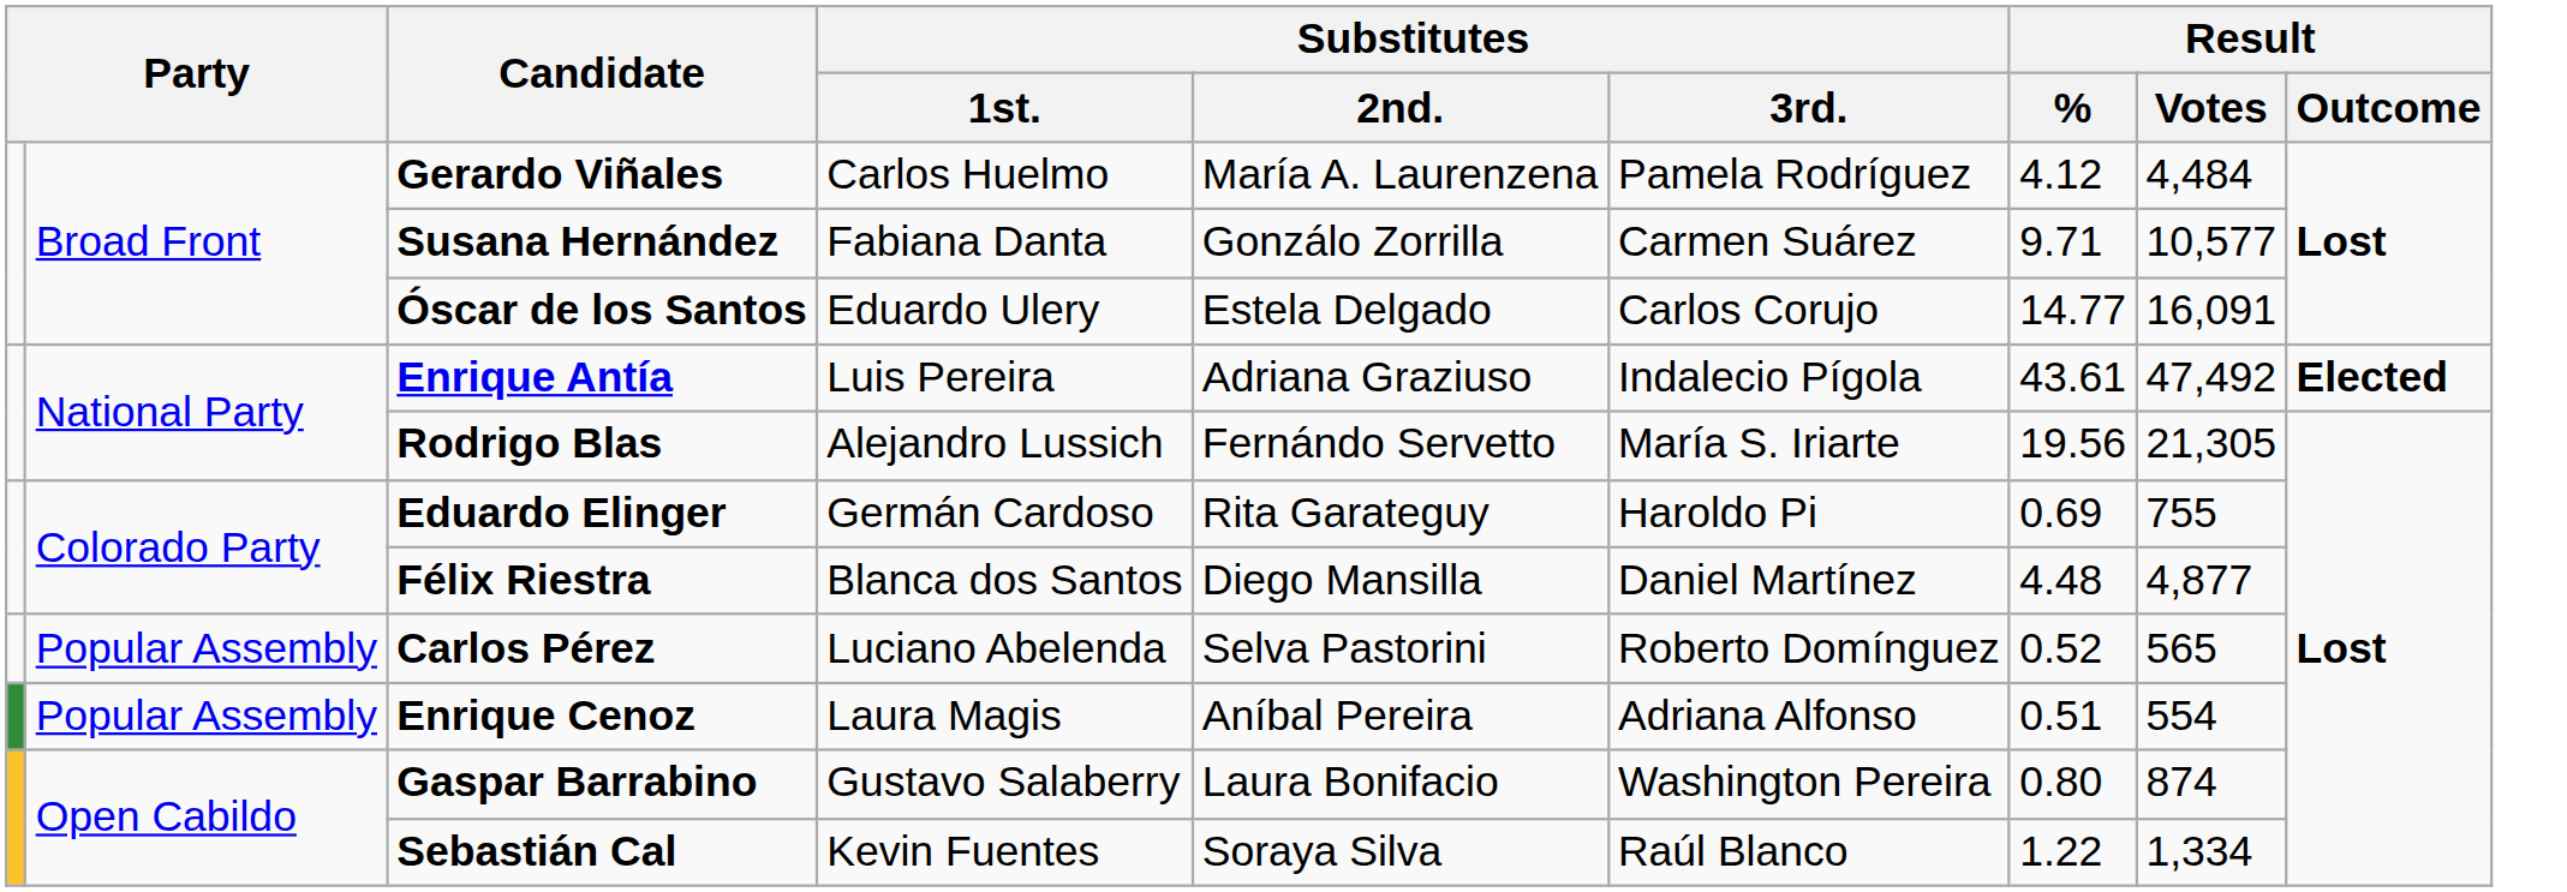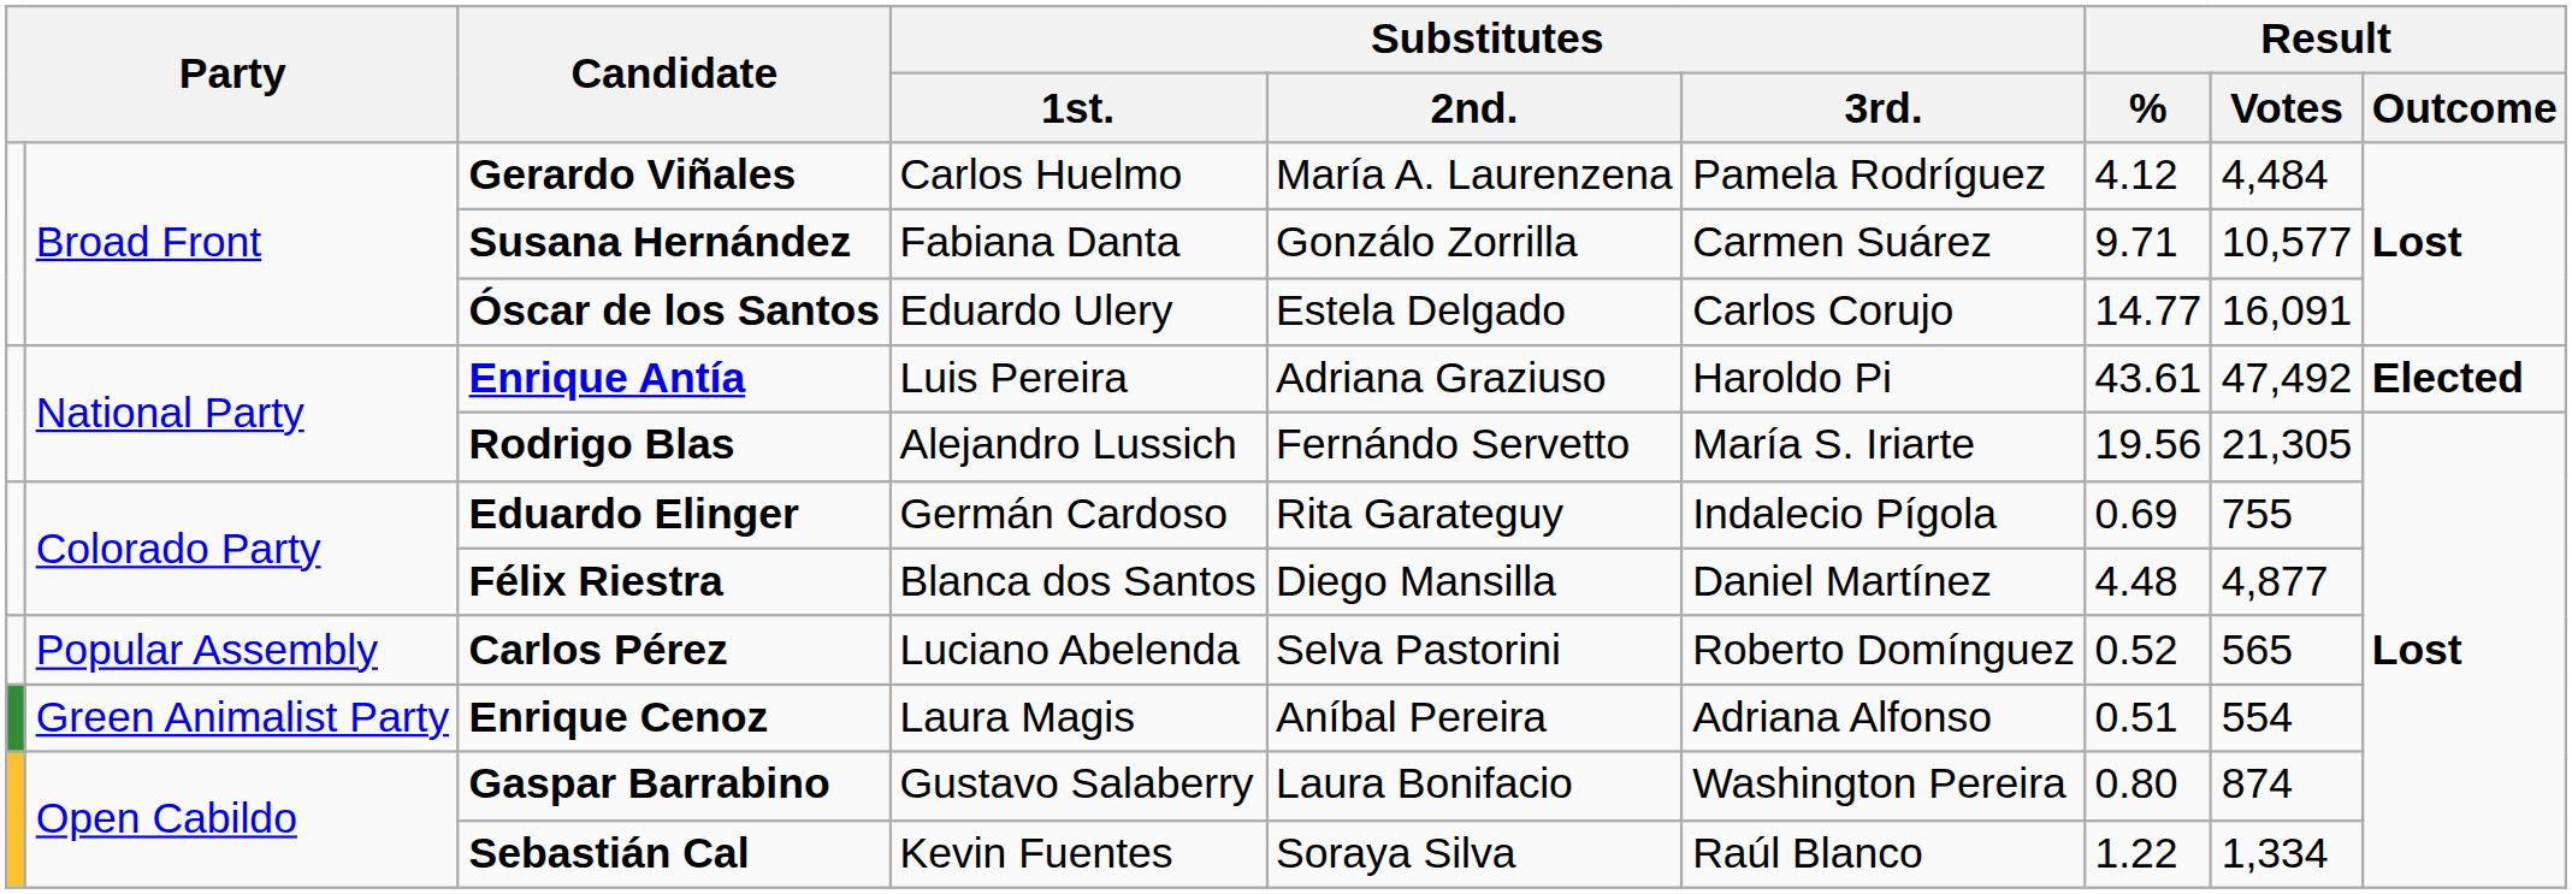Enrique Antía | Substitutes / 3rd.: Indalecio Pígola -> Haroldo Pi
Eduardo Elinger | Substitutes / 3rd.: Haroldo Pi -> Indalecio Pígola
Enrique Cenoz | column 2: Popular Assembly -> Green Animalist Party
